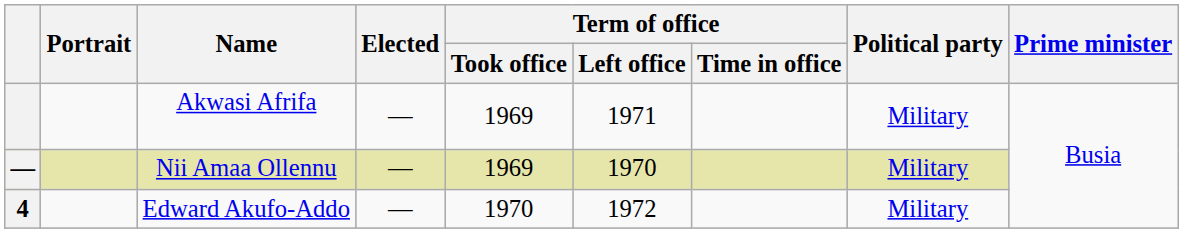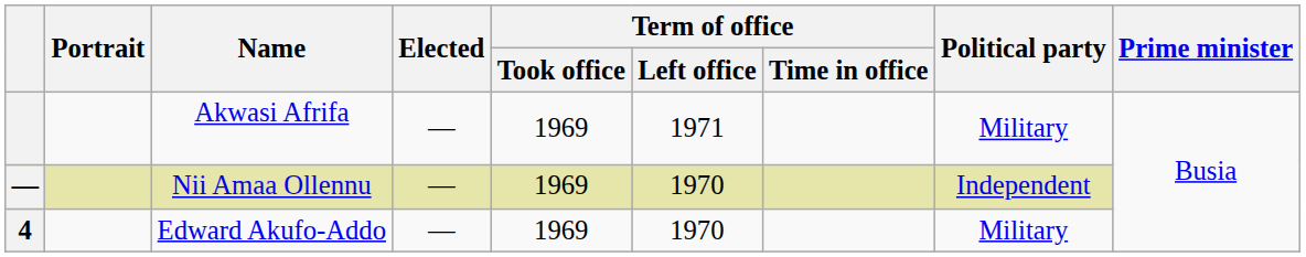Nii Amaa Ollennu | Political party: Military -> Independent
Edward Akufo-Addo | Term of office / Took office: 1970 -> 1969
Edward Akufo-Addo | Term of office / Left office: 1972 -> 1970
